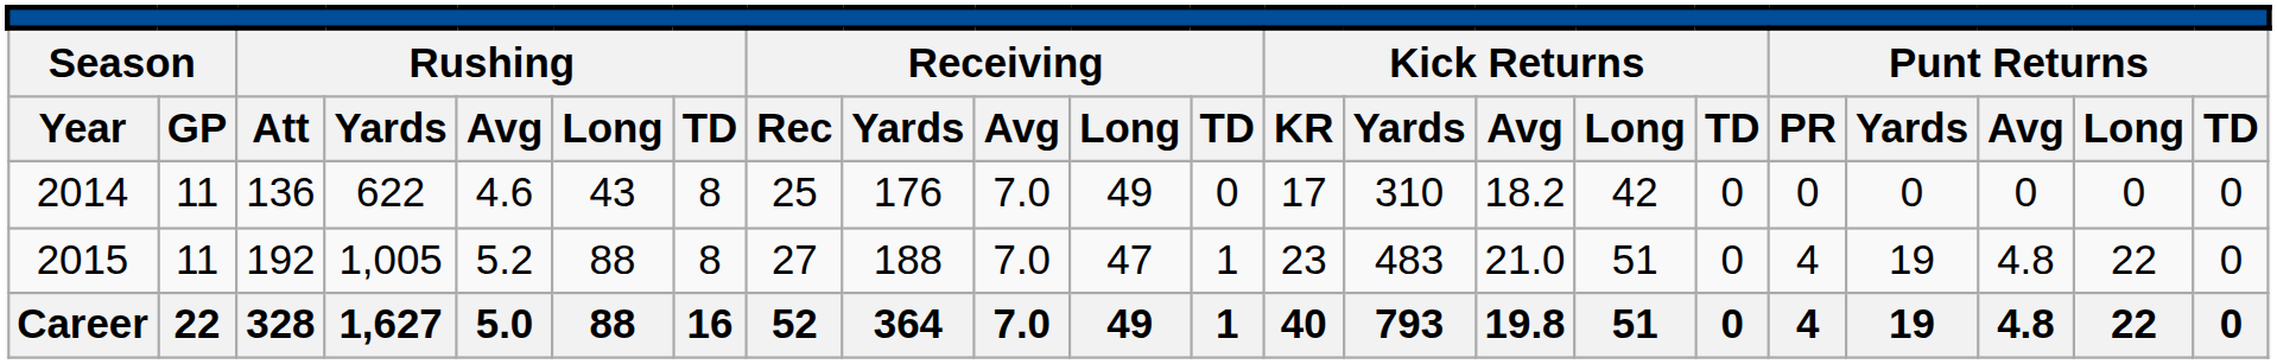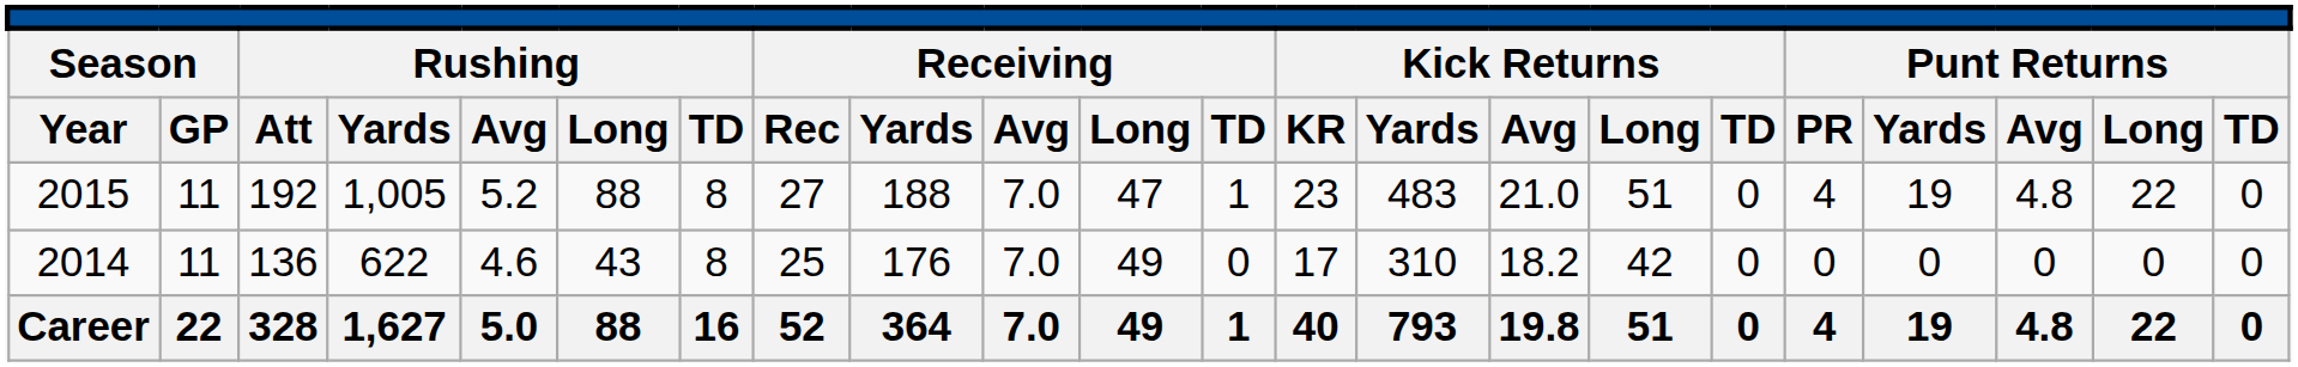rows swapped: 2014 <-> 2015
